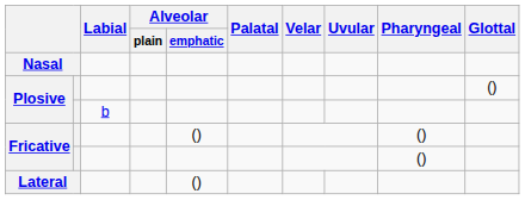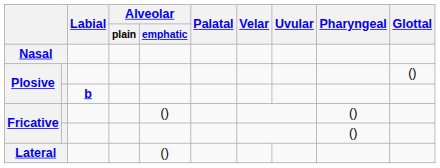Plosive / b | Labial: normal -> bold
